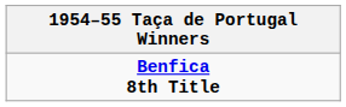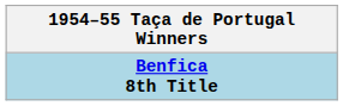row 2 | column 1: no background -> lightblue background
